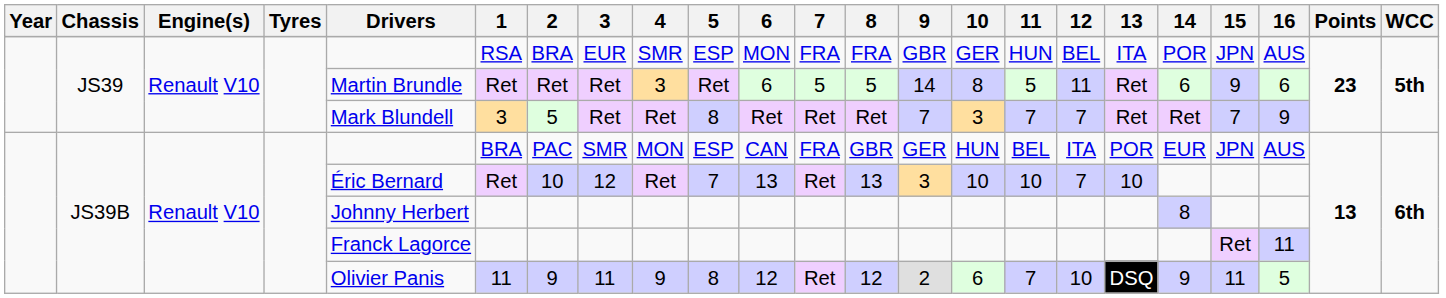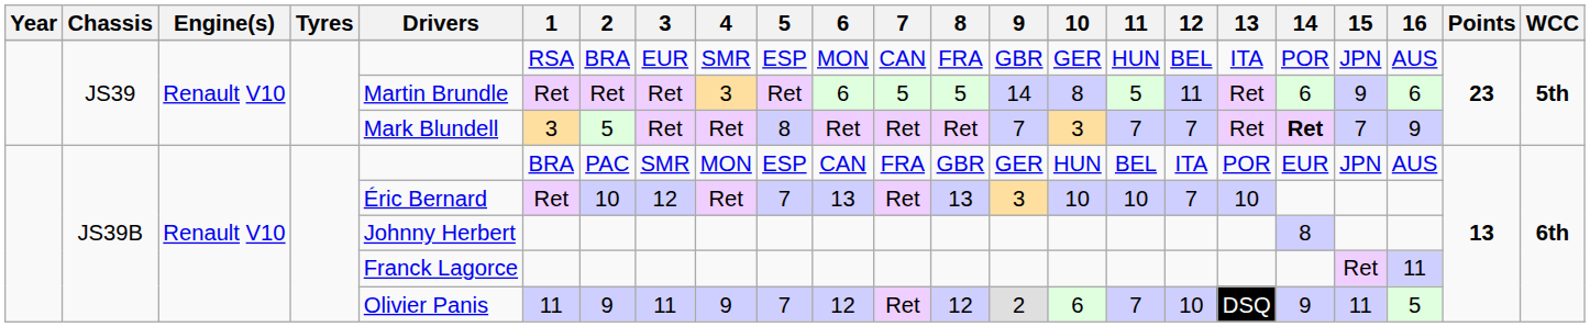row 2 | 7: FRA -> CAN
row 4 | 14: normal -> bold
row 9 | 5: 8 -> 7
